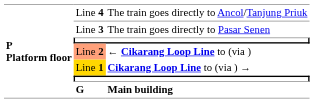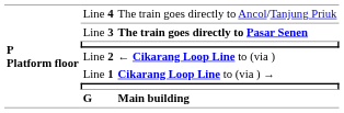Line 3 | column 3: normal -> bold
Line 2 | column 2: lightsalmon background -> no background
Line 1 | column 2: gold background -> no background
